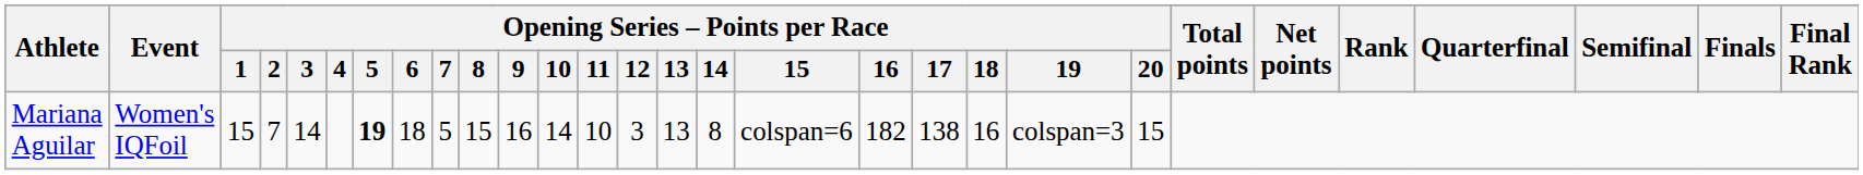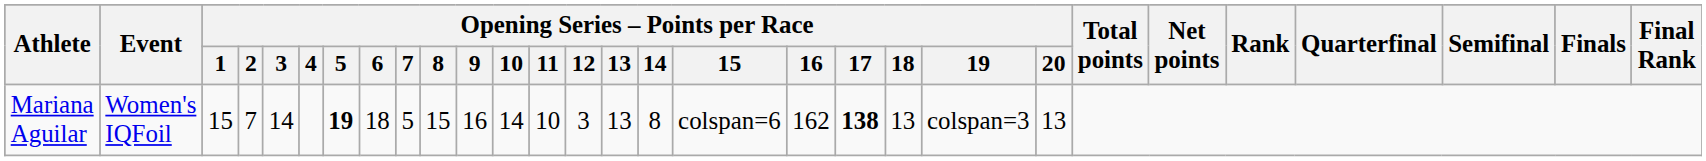Mariana Aguilar | Opening Series – Points per Race / 16: 182 -> 162
Mariana Aguilar | Opening Series – Points per Race / 17: normal -> bold
Mariana Aguilar | Opening Series – Points per Race / 18: 16 -> 13
Mariana Aguilar | Opening Series – Points per Race / 20: 15 -> 13
